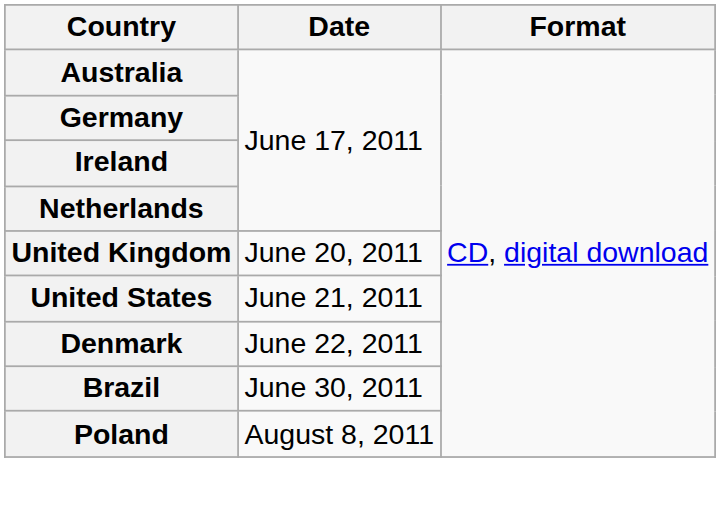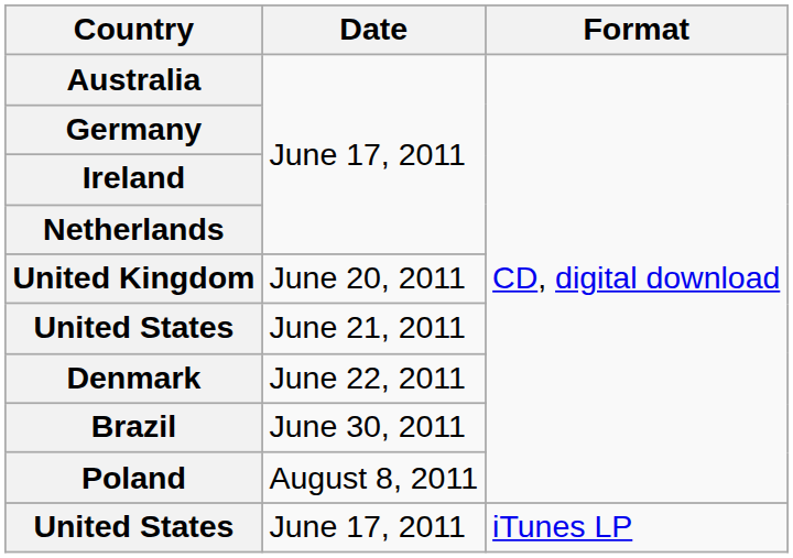+ row: United States | June 17, 2011 | iTunes LP
